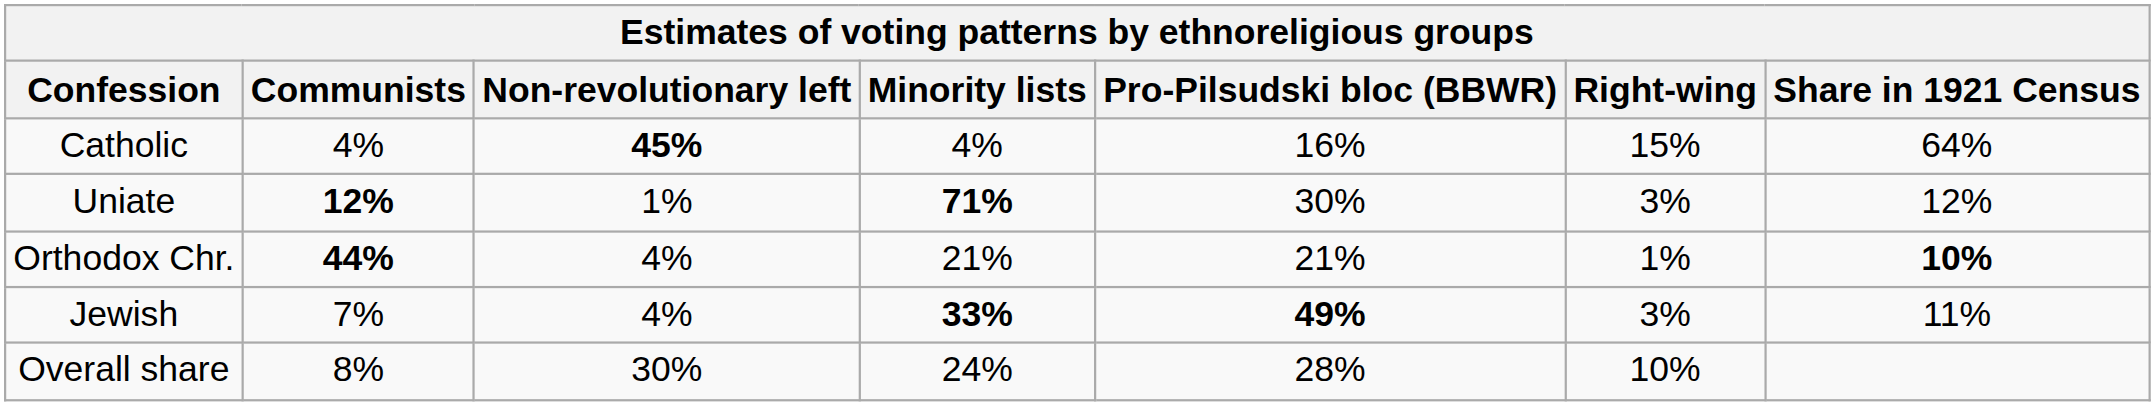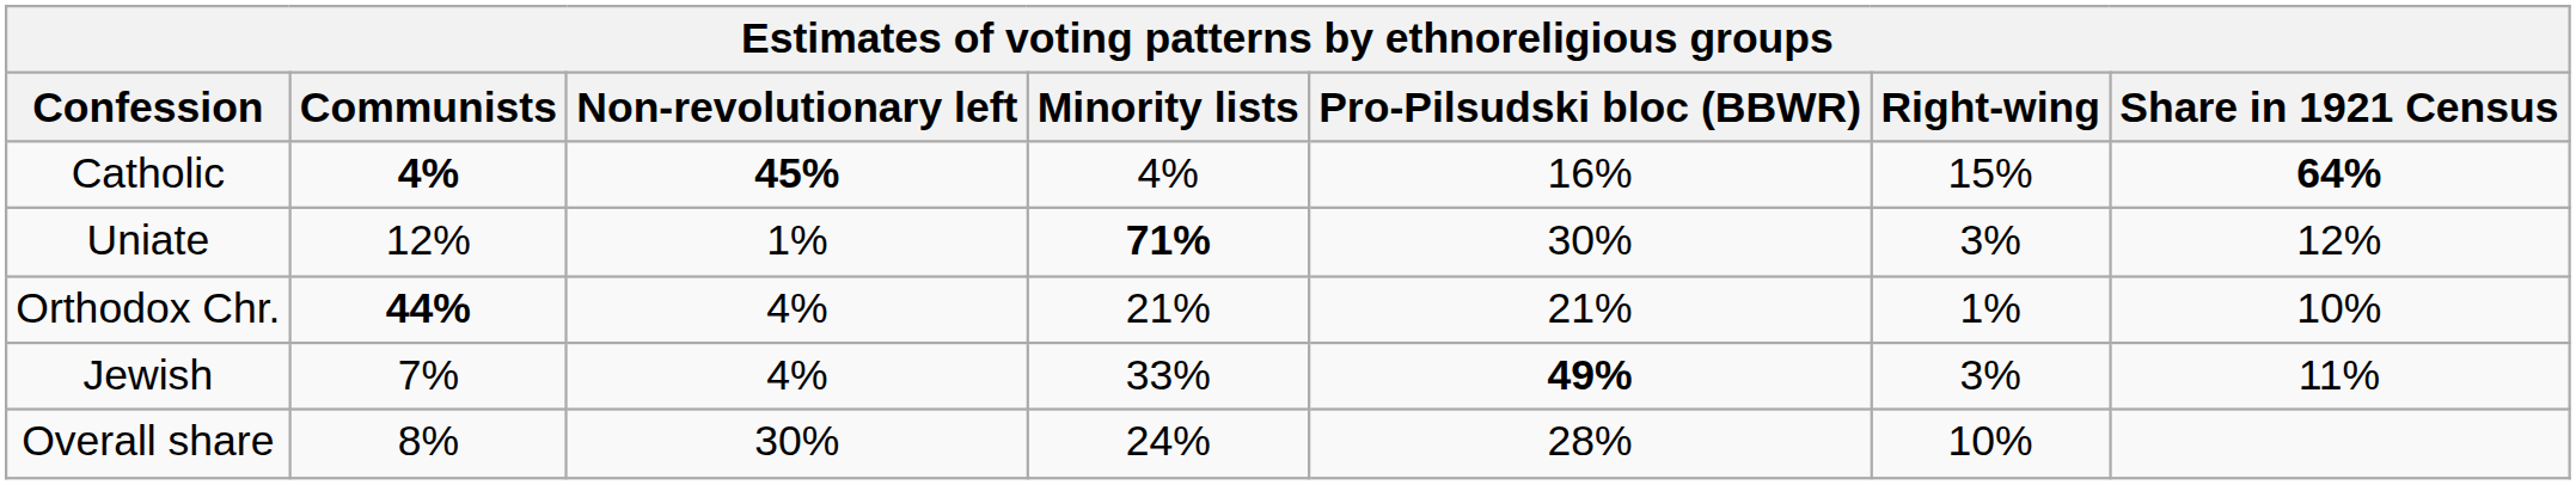Catholic | Communists: normal -> bold
Catholic | Share in 1921 Census: normal -> bold
Uniate | Communists: bold -> normal
Orthodox Chr. | Share in 1921 Census: bold -> normal
Jewish | Minority lists: bold -> normal
